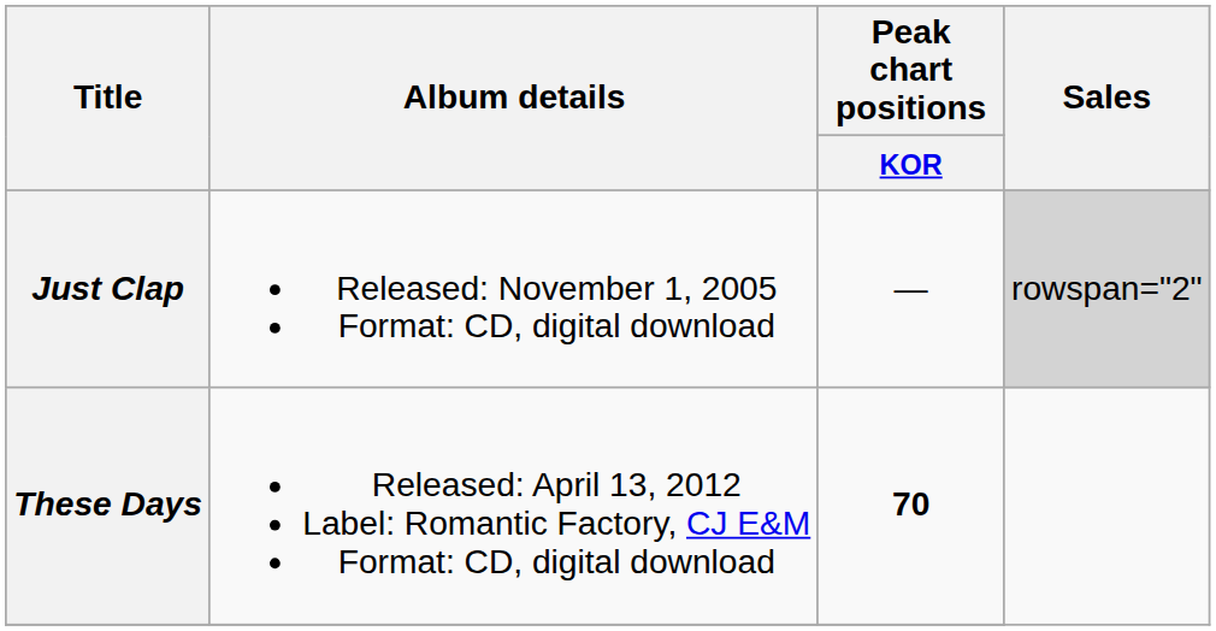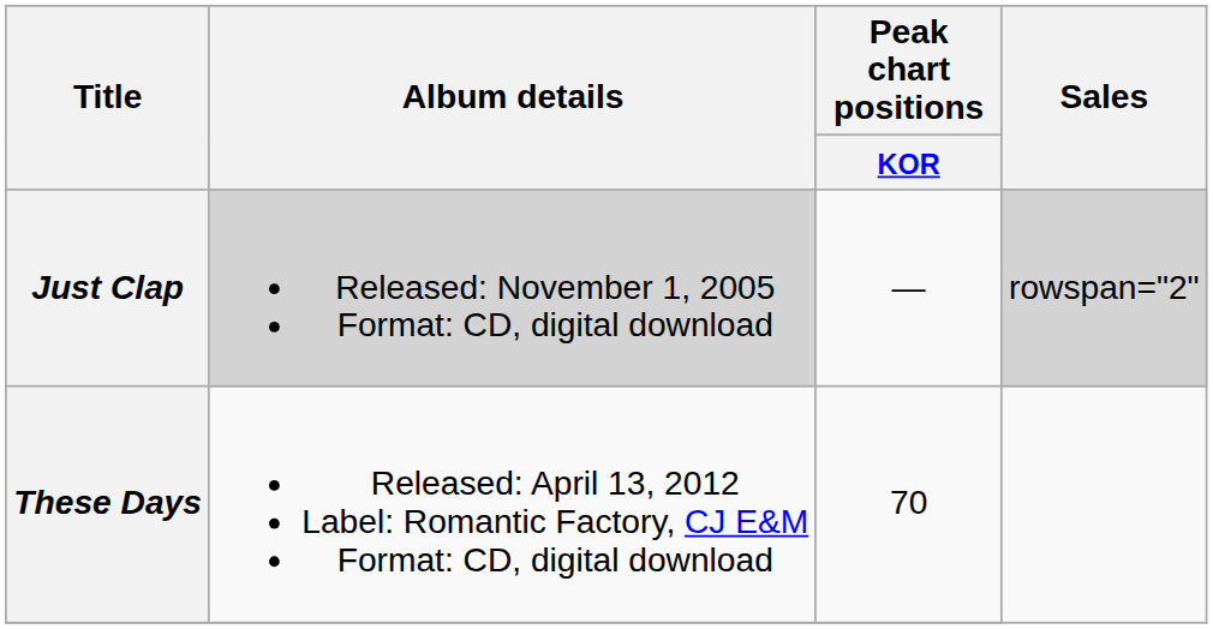Just Clap | Album details: no background -> lightgrey background
These Days | Peak chart positions / KOR: bold -> normal
